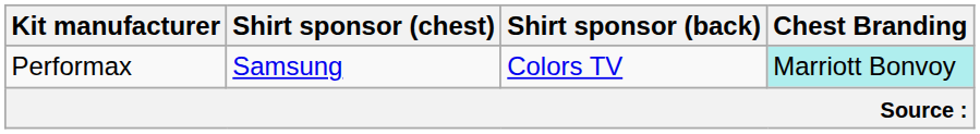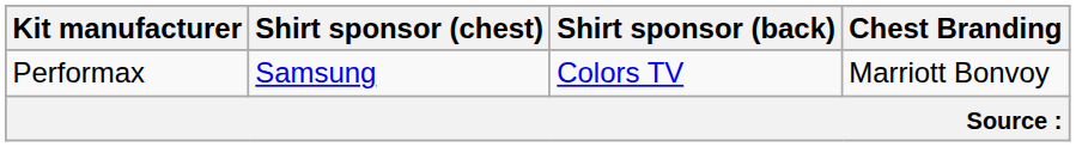Performax | Chest Branding: paleturquoise background -> no background
